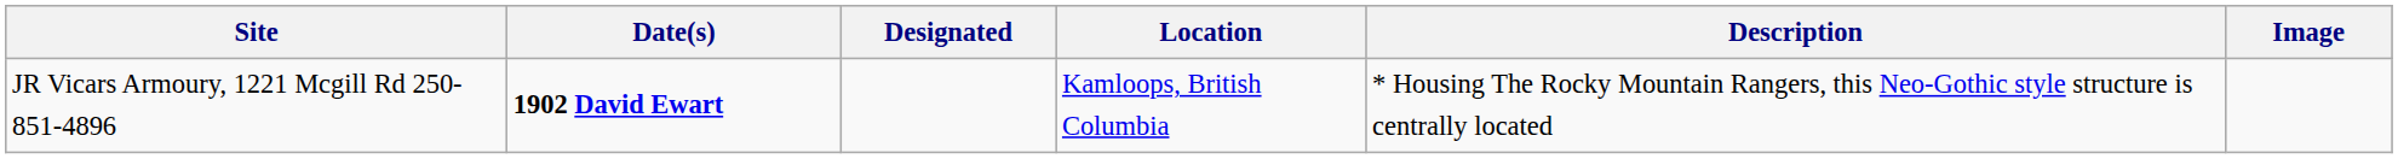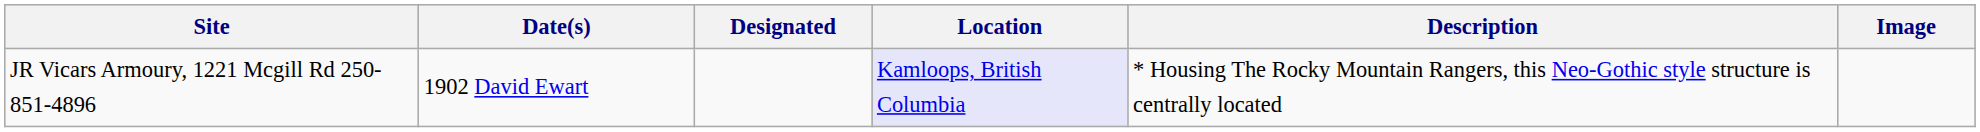JR Vicars Armoury, 1221 Mcgill Rd 250-851-4896 | Date(s): bold -> normal
JR Vicars Armoury, 1221 Mcgill Rd 250-851-4896 | Location: no background -> lavender background
